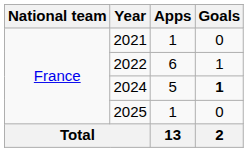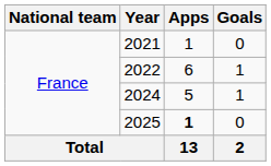2024 | Goals: bold -> normal
2025 | Apps: normal -> bold
